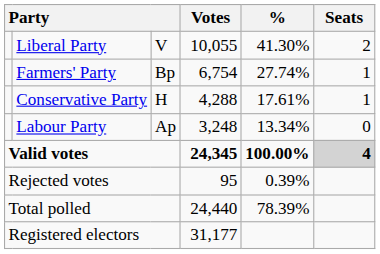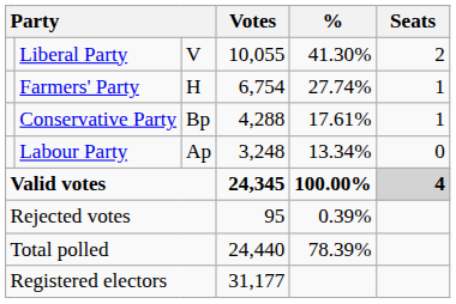Farmers' Party | column 3: Bp -> H
Conservative Party | column 3: H -> Bp
